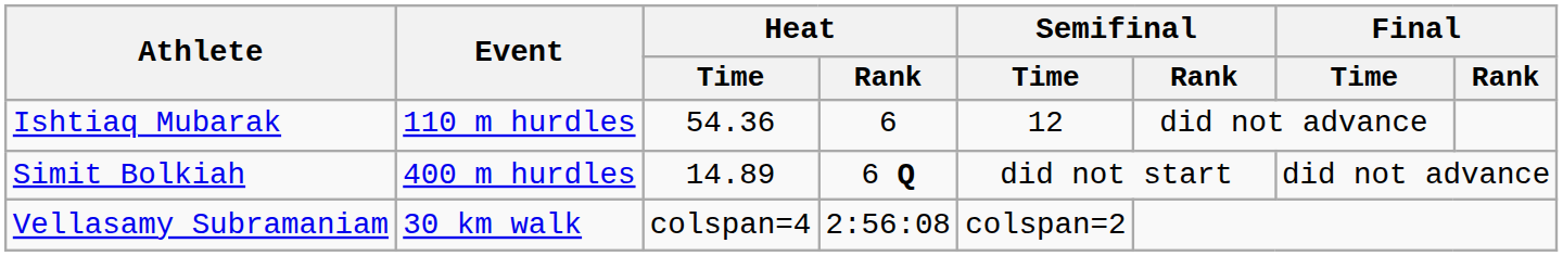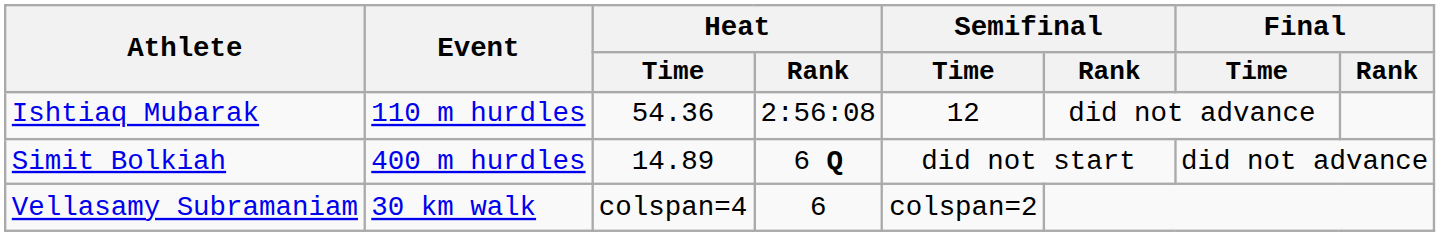Ishtiaq Mubarak | Heat / Rank: 6 -> 2:56:08
Vellasamy Subramaniam | Heat / Rank: 2:56:08 -> 6
